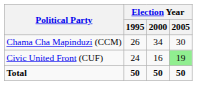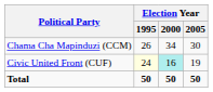Civic United Front (CUF) | Election Year / 1995: no background -> lightyellow background
Civic United Front (CUF) | Election Year / 2000: no background -> paleturquoise background
Civic United Front (CUF) | Election Year / 2005: lightgreen background -> no background
